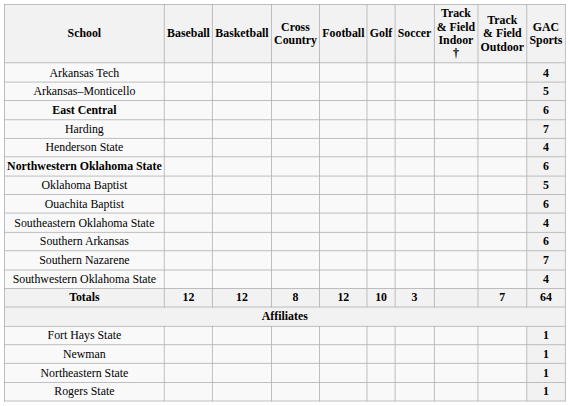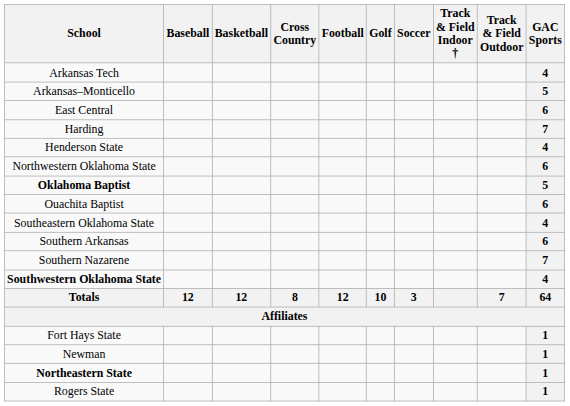East Central | School: bold -> normal
Northwestern Oklahoma State | School: bold -> normal
Oklahoma Baptist | School: normal -> bold
Southwestern Oklahoma State | School: normal -> bold
Northeastern State | School: normal -> bold
